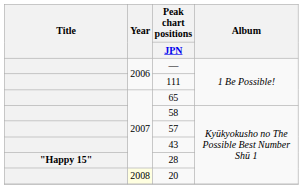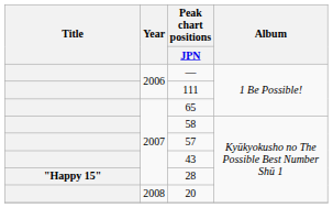20 | Year: lightyellow background -> no background
